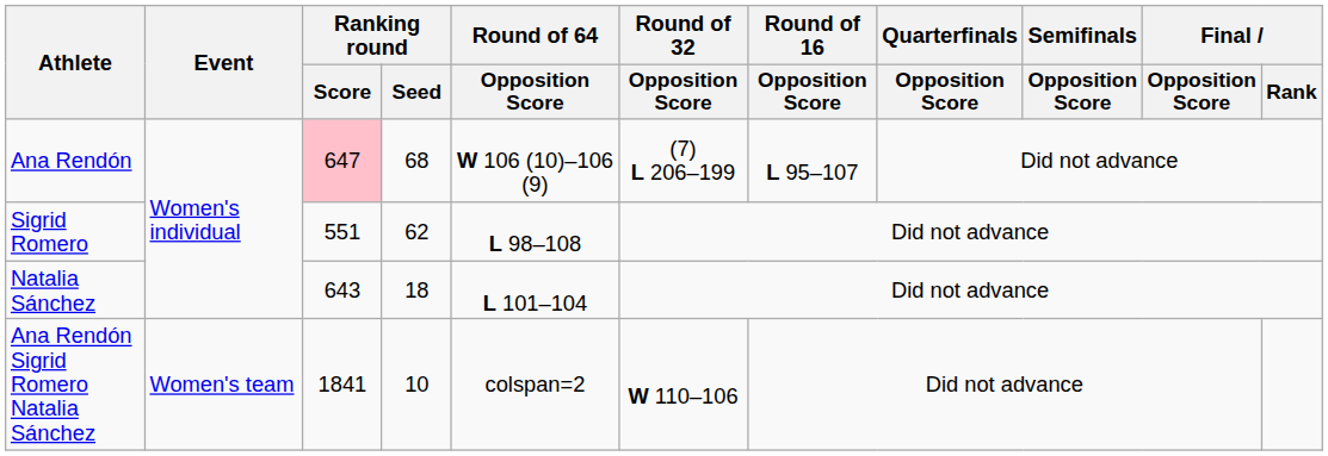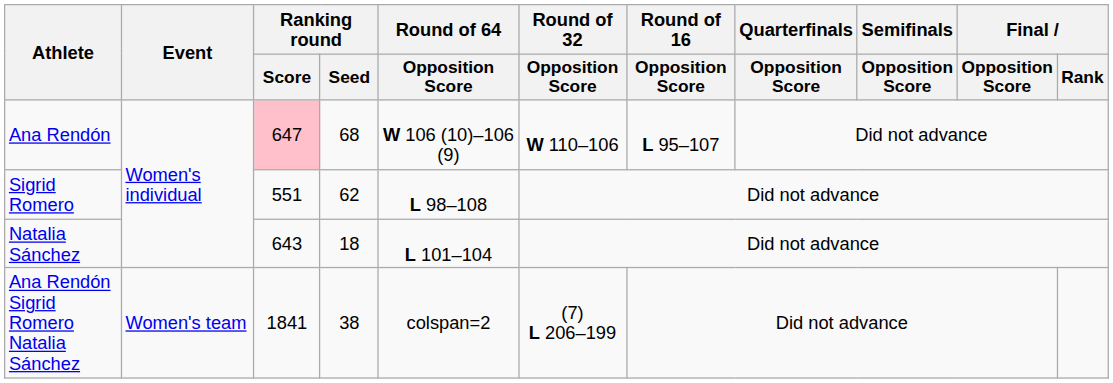Ana Rendón | Round of 32 / Opposition Score: (7) L 206–199 -> W 110–106
Ana Rendón Sigrid Romero Natalia Sánchez | Ranking round / Seed: 10 -> 38
Ana Rendón Sigrid Romero Natalia Sánchez | Round of 32 / Opposition Score: W 110–106 -> (7) L 206–199
